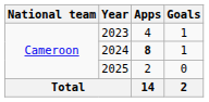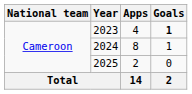2023 | Goals: normal -> bold
2024 | Apps: bold -> normal
